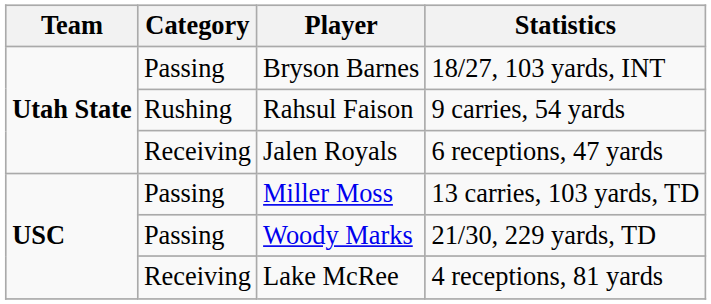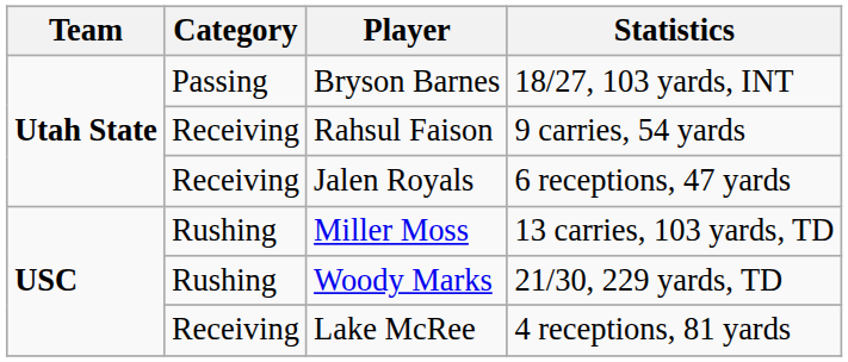Rahsul Faison | Category: Rushing -> Receiving
Miller Moss | Category: Passing -> Rushing
Woody Marks | Category: Passing -> Rushing
